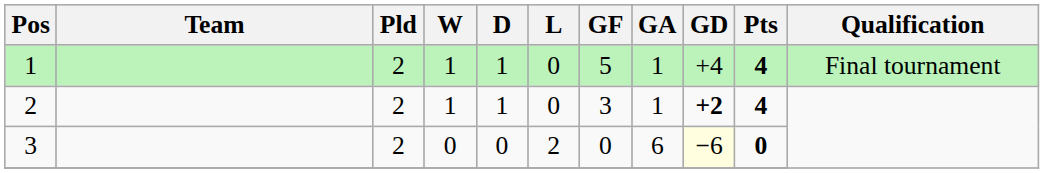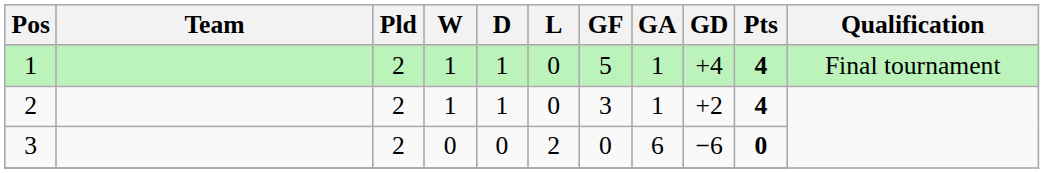row 3 | GD: bold -> normal
row 4 | GD: lightyellow background -> no background
